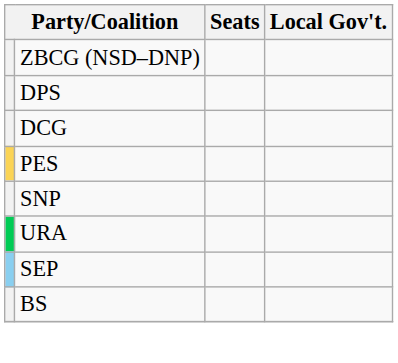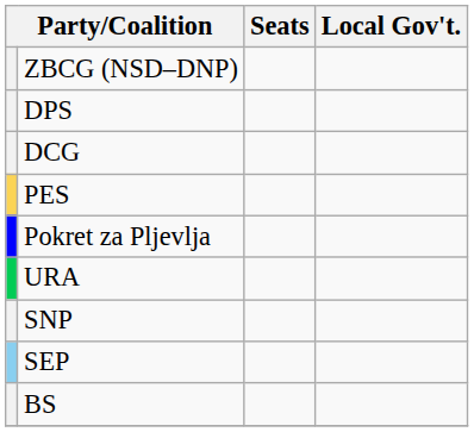+ row: Pokret za Pljevlja
rows swapped: SNP <-> URA
